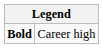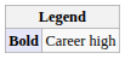row 2 | column 1: no background -> lavender background
